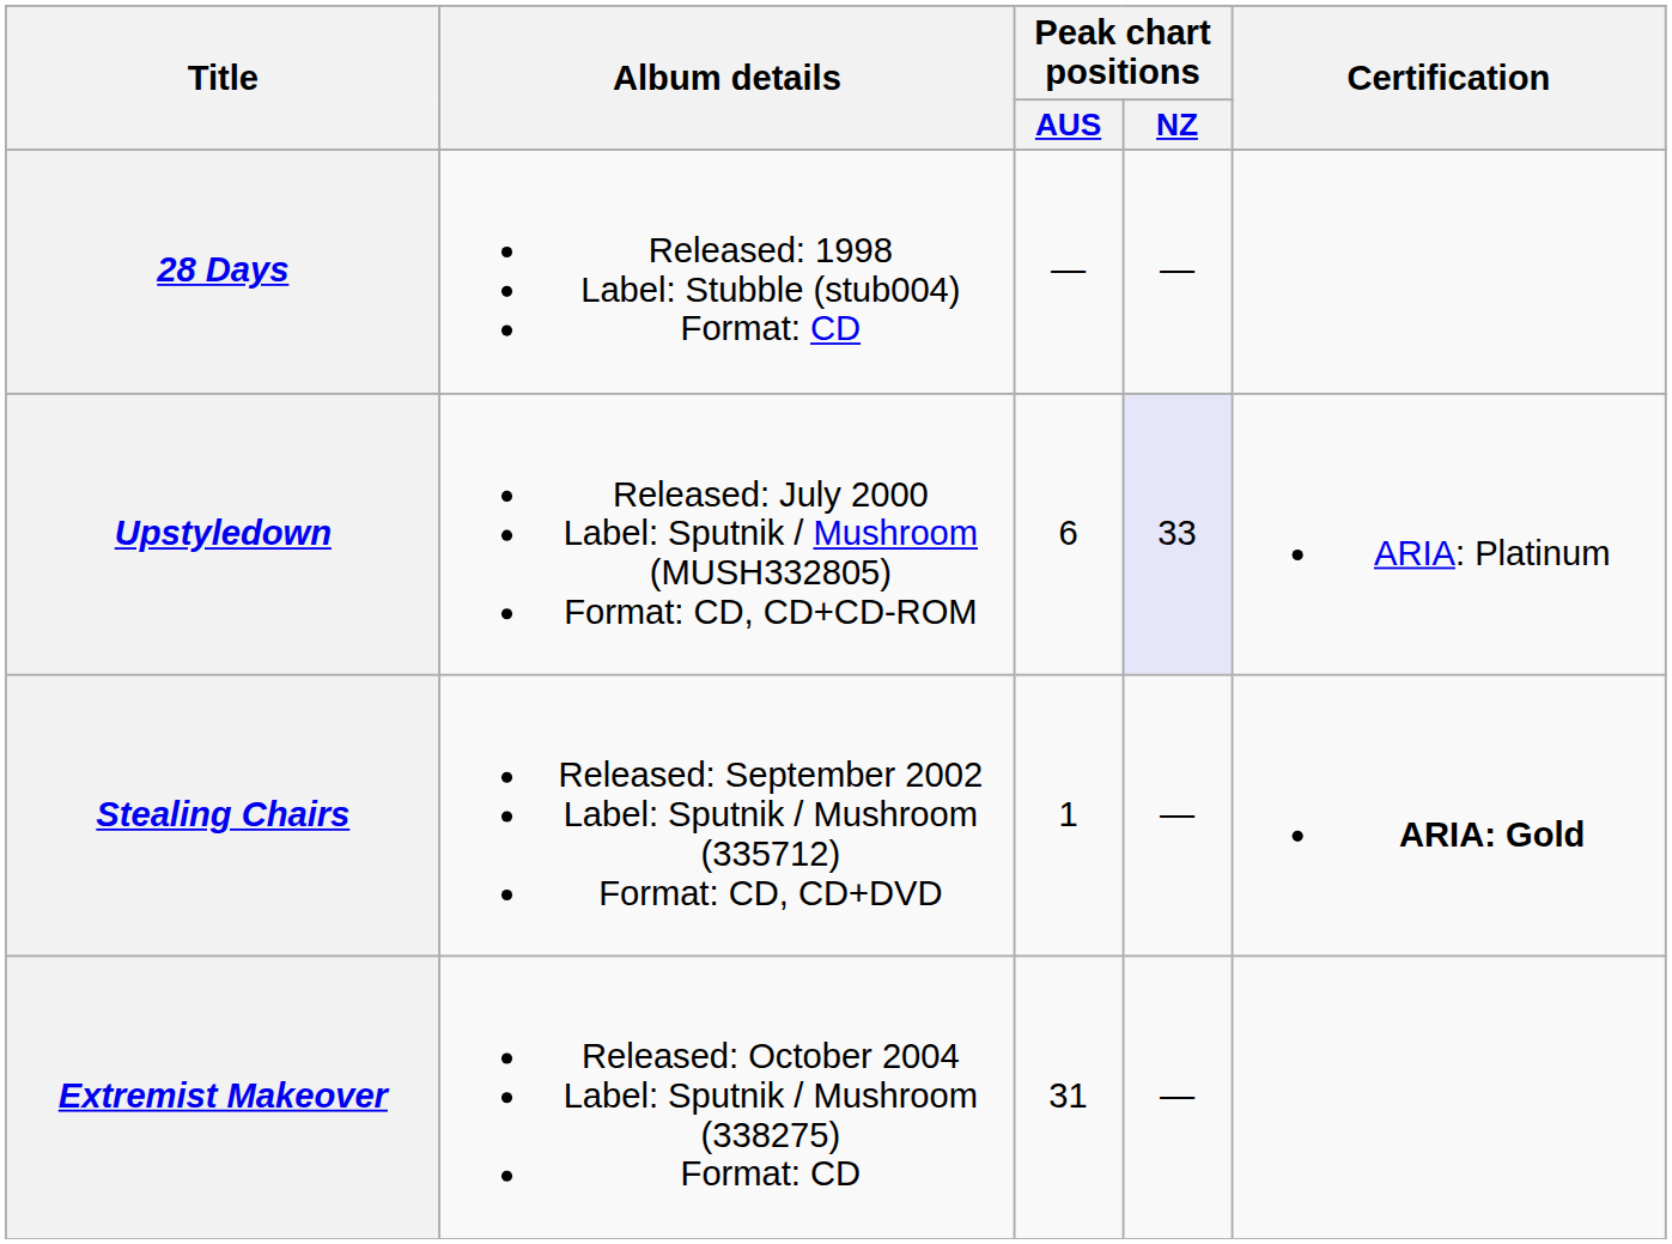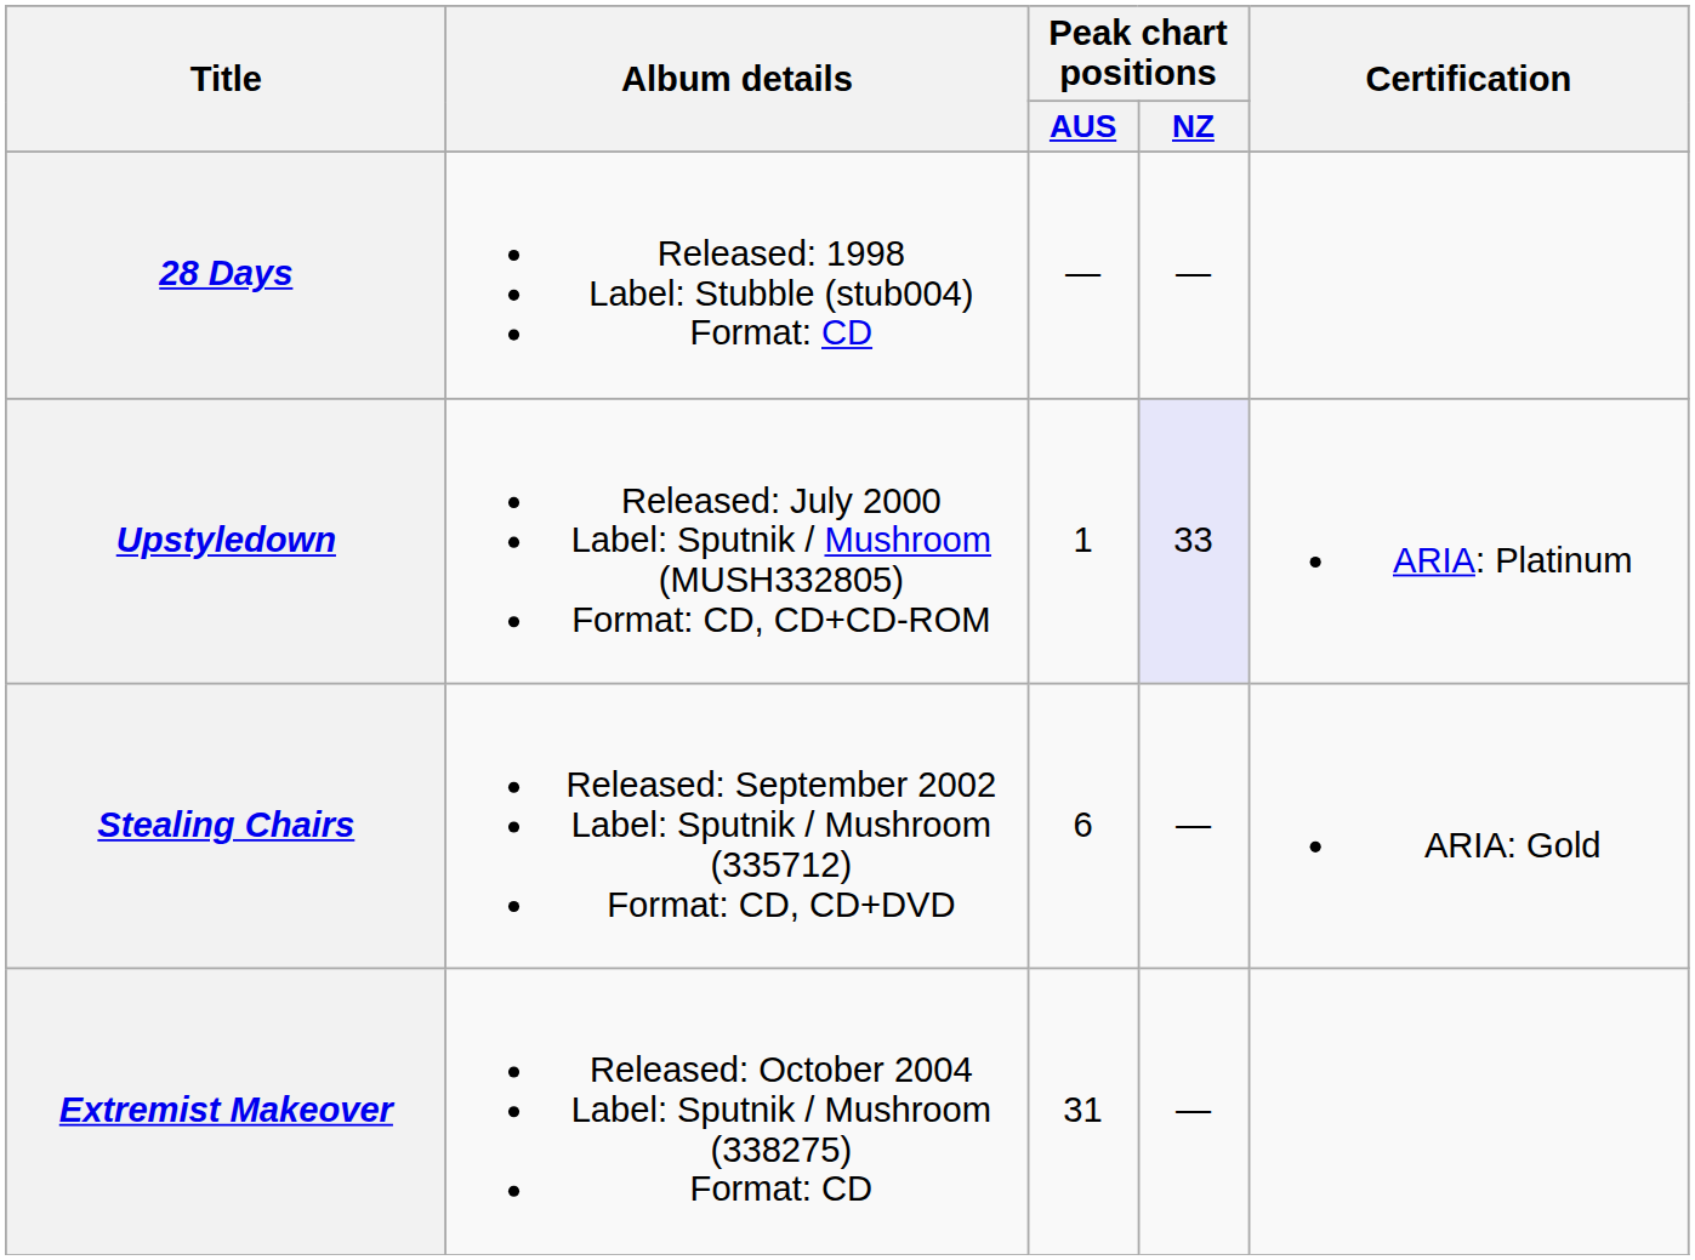Upstyledown | Peak chart positions / AUS: 6 -> 1
Stealing Chairs | Peak chart positions / AUS: 1 -> 6
Stealing Chairs | Certification: bold -> normal
